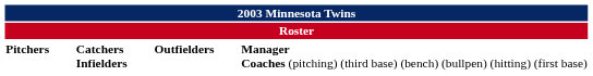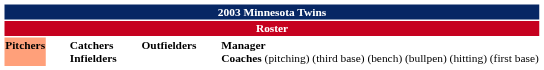Pitchers | column 1: no background -> lightsalmon background
